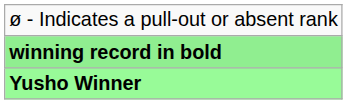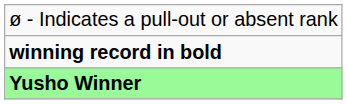row 2 | column 1: lightgreen background -> no background
